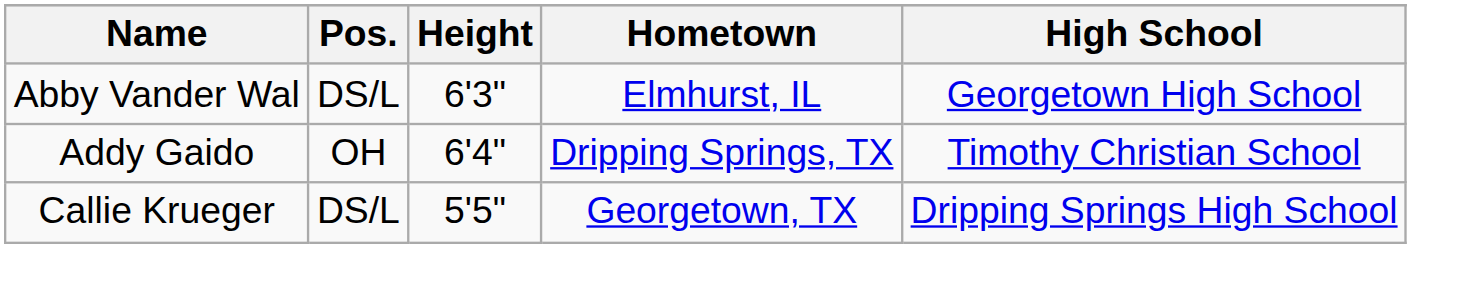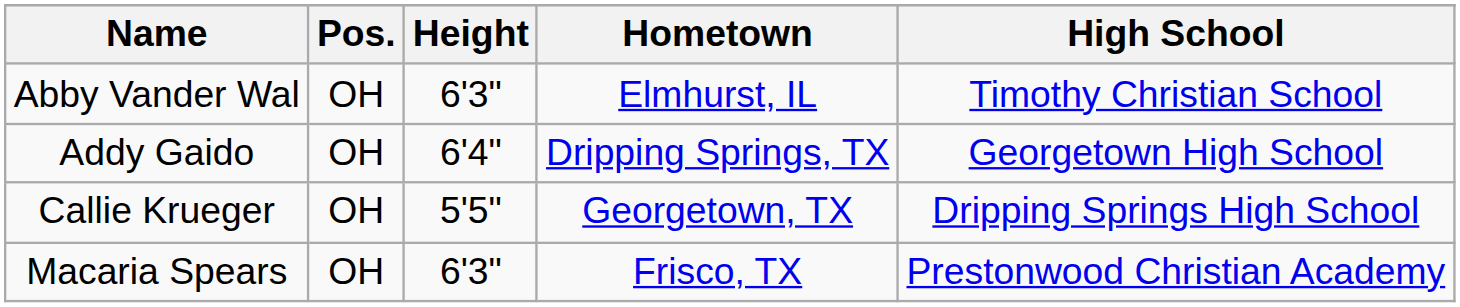Abby Vander Wal | Pos.: DS/L -> OH
Abby Vander Wal | High School: Georgetown High School -> Timothy Christian School
Addy Gaido | High School: Timothy Christian School -> Georgetown High School
Callie Krueger | Pos.: DS/L -> OH
+ row: Macaria Spears | OH | 6'3" | Frisco, TX | Prestonwood Christian Academy
